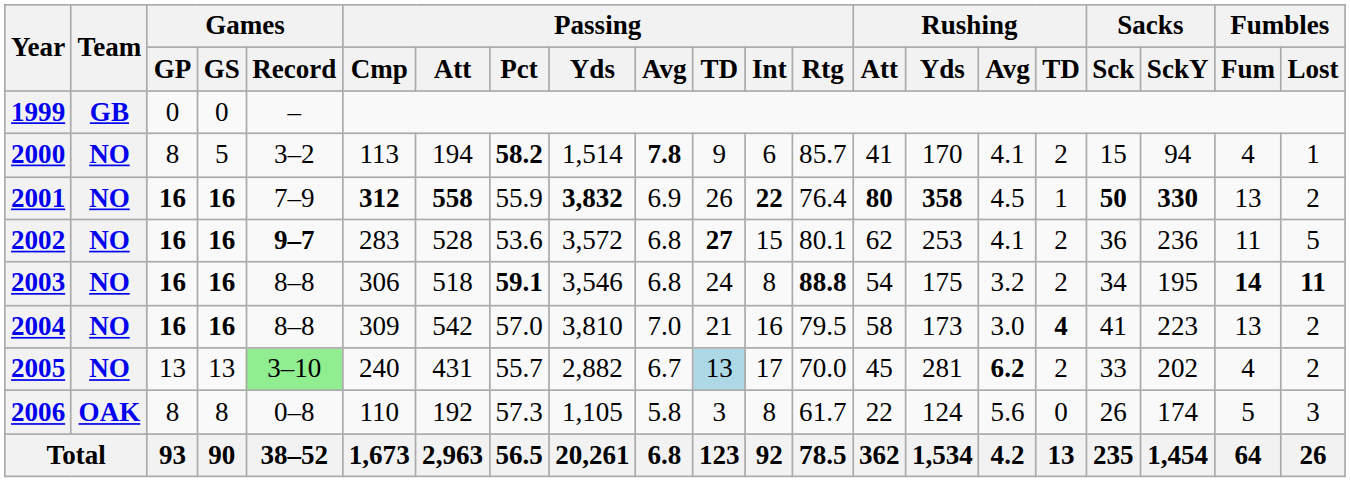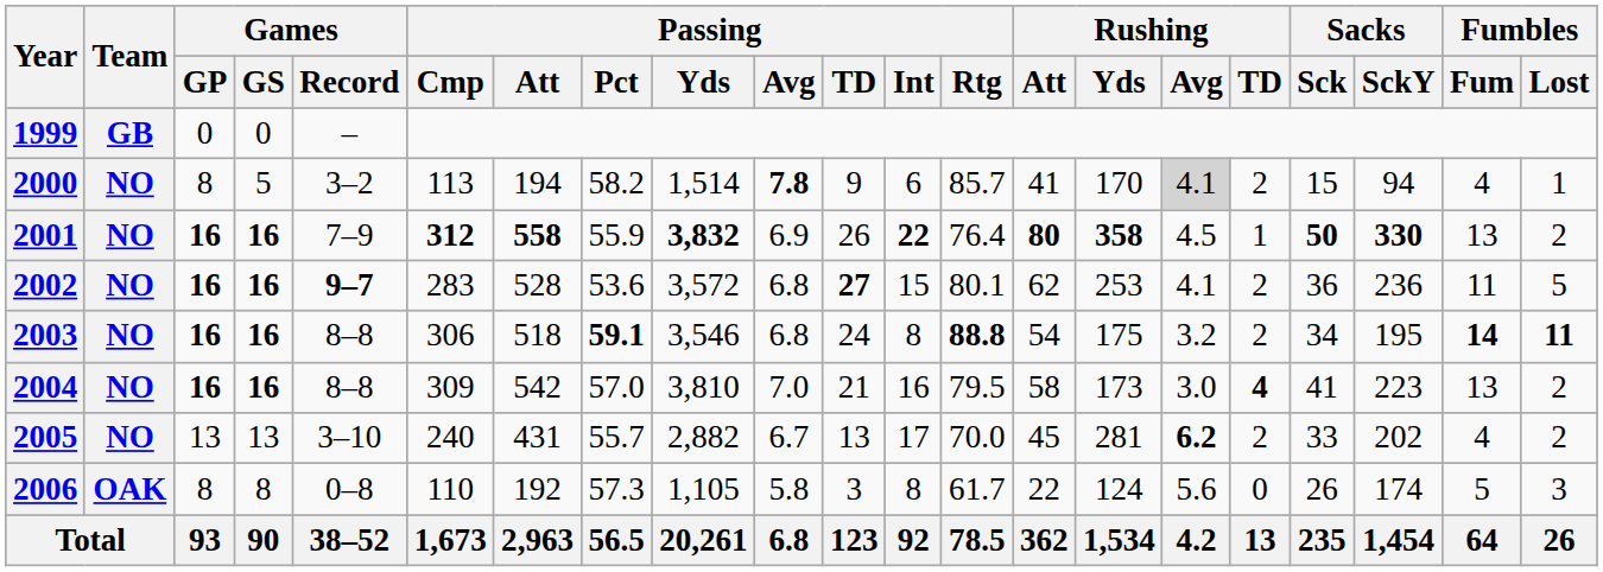2000 | Passing / Pct: bold -> normal
2000 | Rushing / Avg: no background -> lightgrey background
2005 | Games / Record: lightgreen background -> no background
2005 | Passing / TD: lightblue background -> no background
